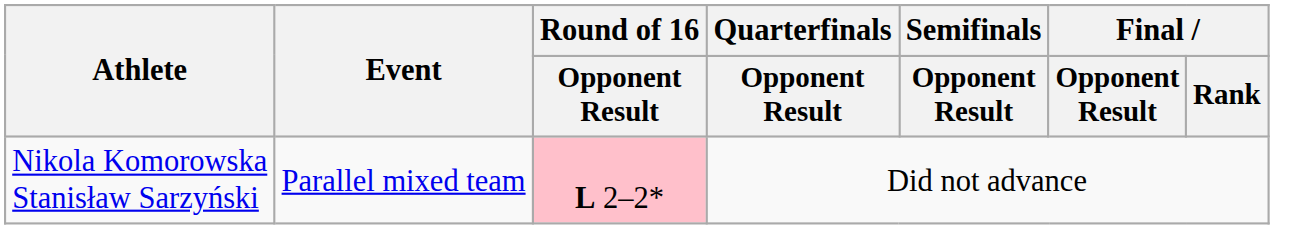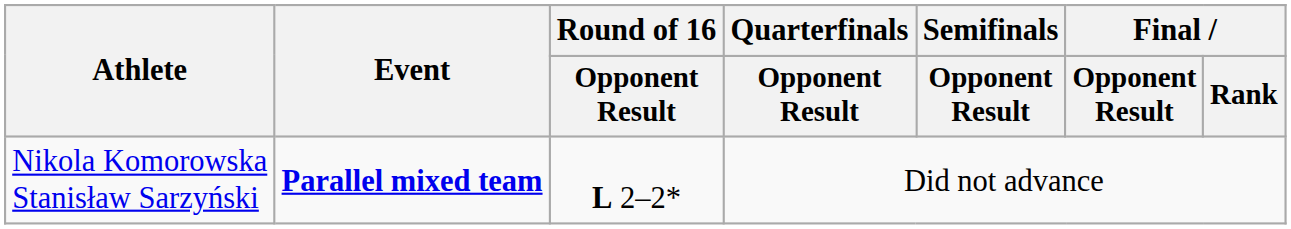Nikola Komorowska Stanisław Sarzyński | Event: normal -> bold
Nikola Komorowska Stanisław Sarzyński | Round of 16 / Opponent Result: pink background -> no background
